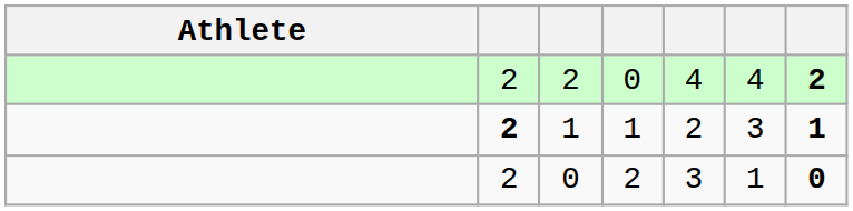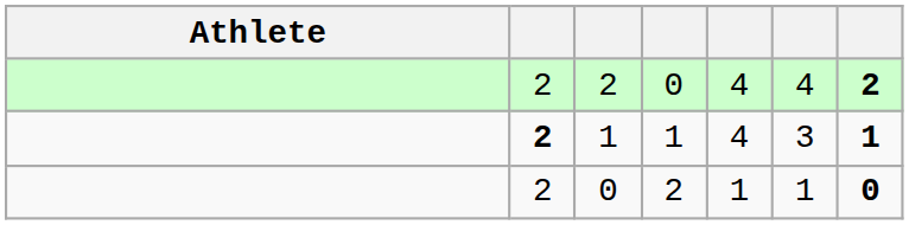row 3 | column 5: 2 -> 4
row 4 | column 5: 3 -> 1
